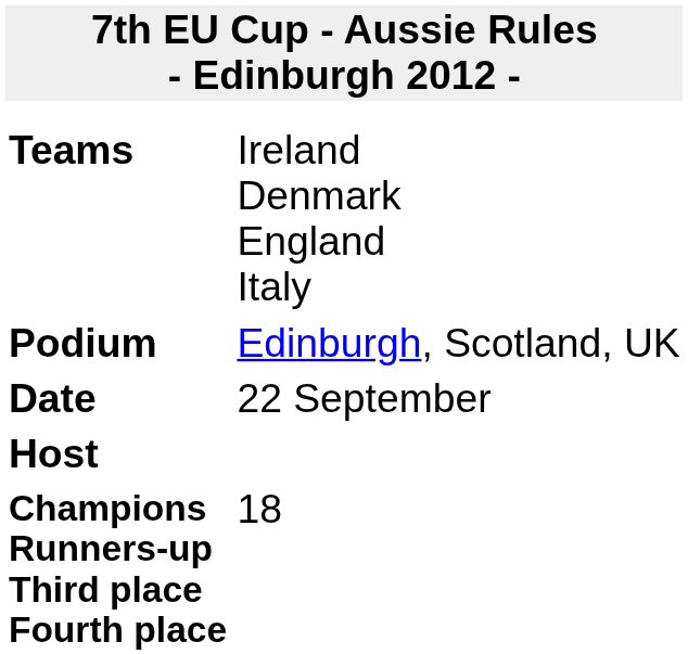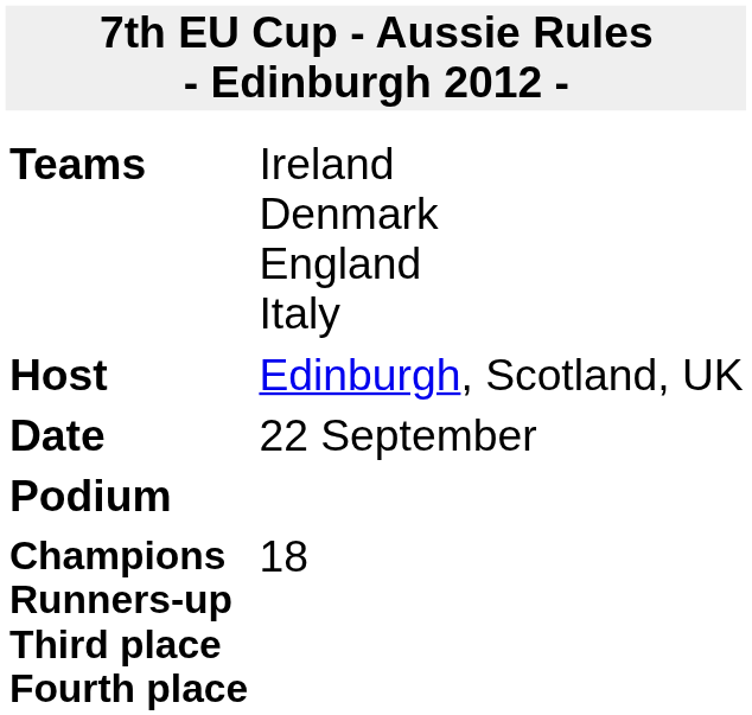row 3 | column 1: Podium -> Host
row 5 | column 1: Host -> Podium
